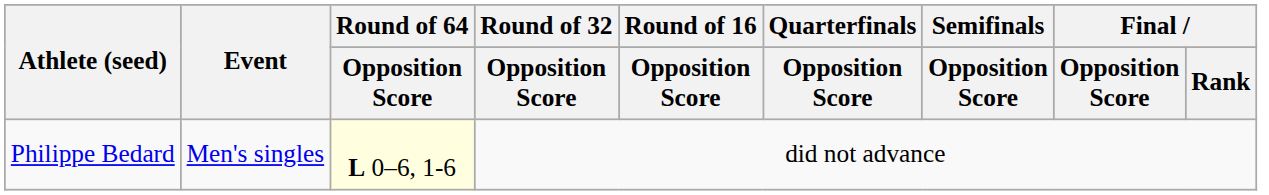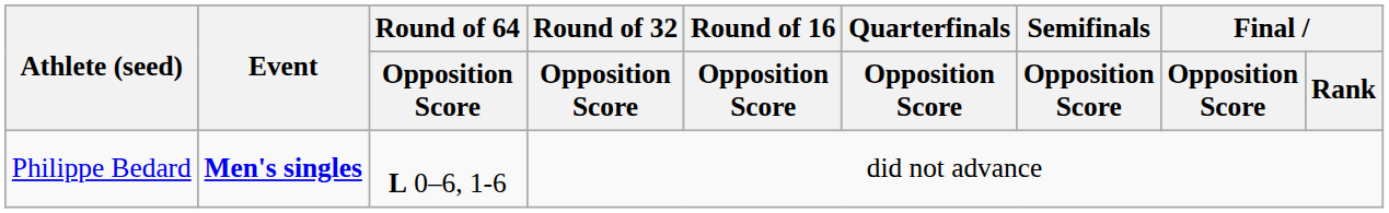Philippe Bedard | Event: normal -> bold
Philippe Bedard | Round of 64 / Opposition Score: lightyellow background -> no background
